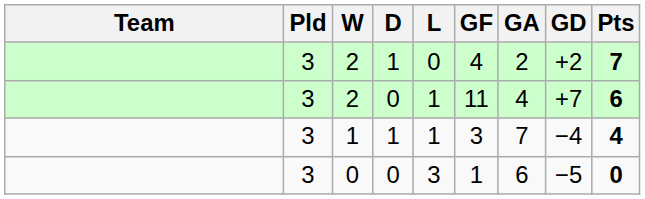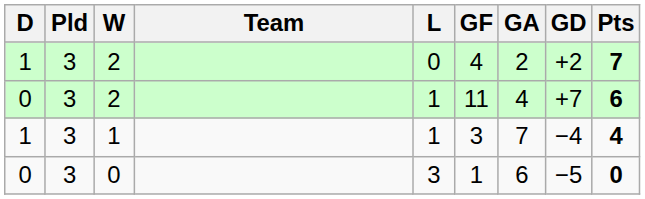columns swapped: Team <-> D
